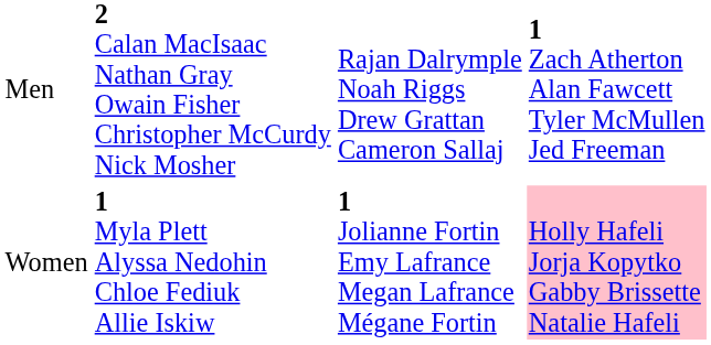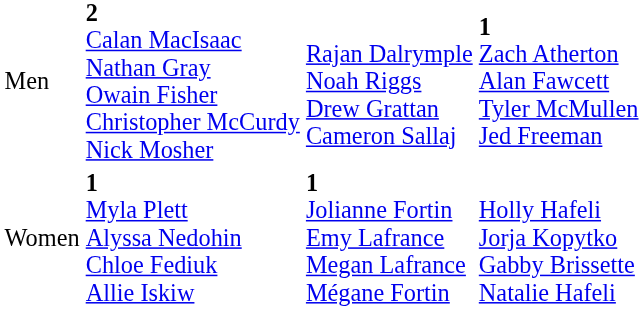Women | column 4: pink background -> no background
